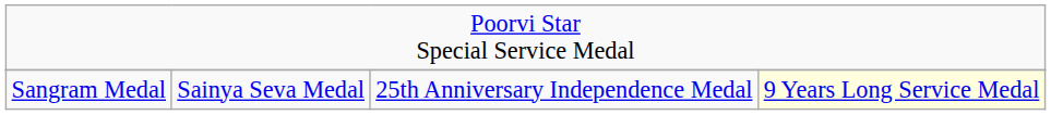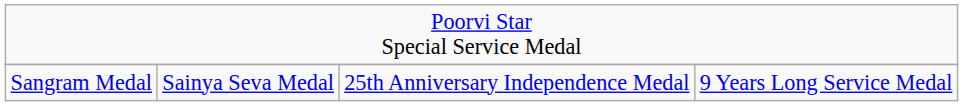Sangram Medal | column 4: lightyellow background -> no background
